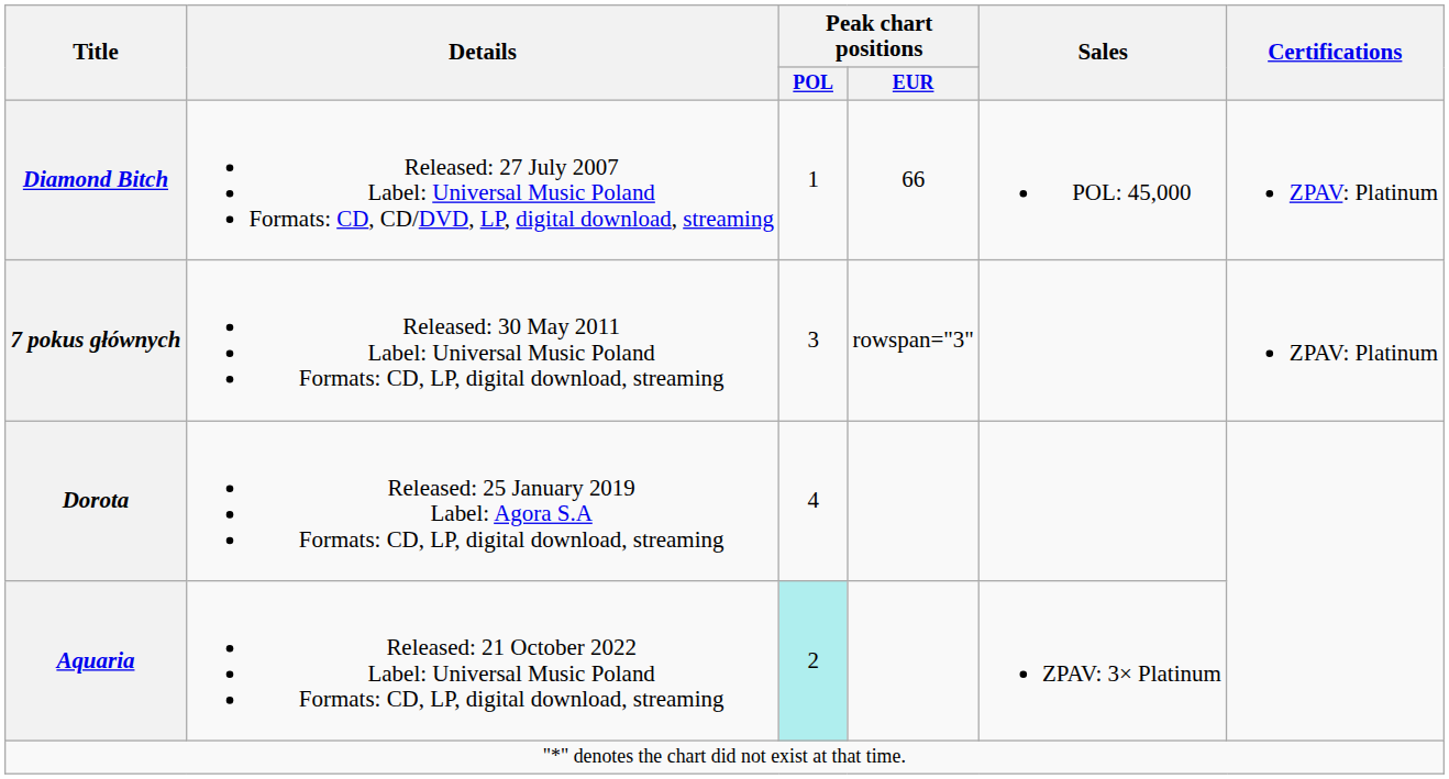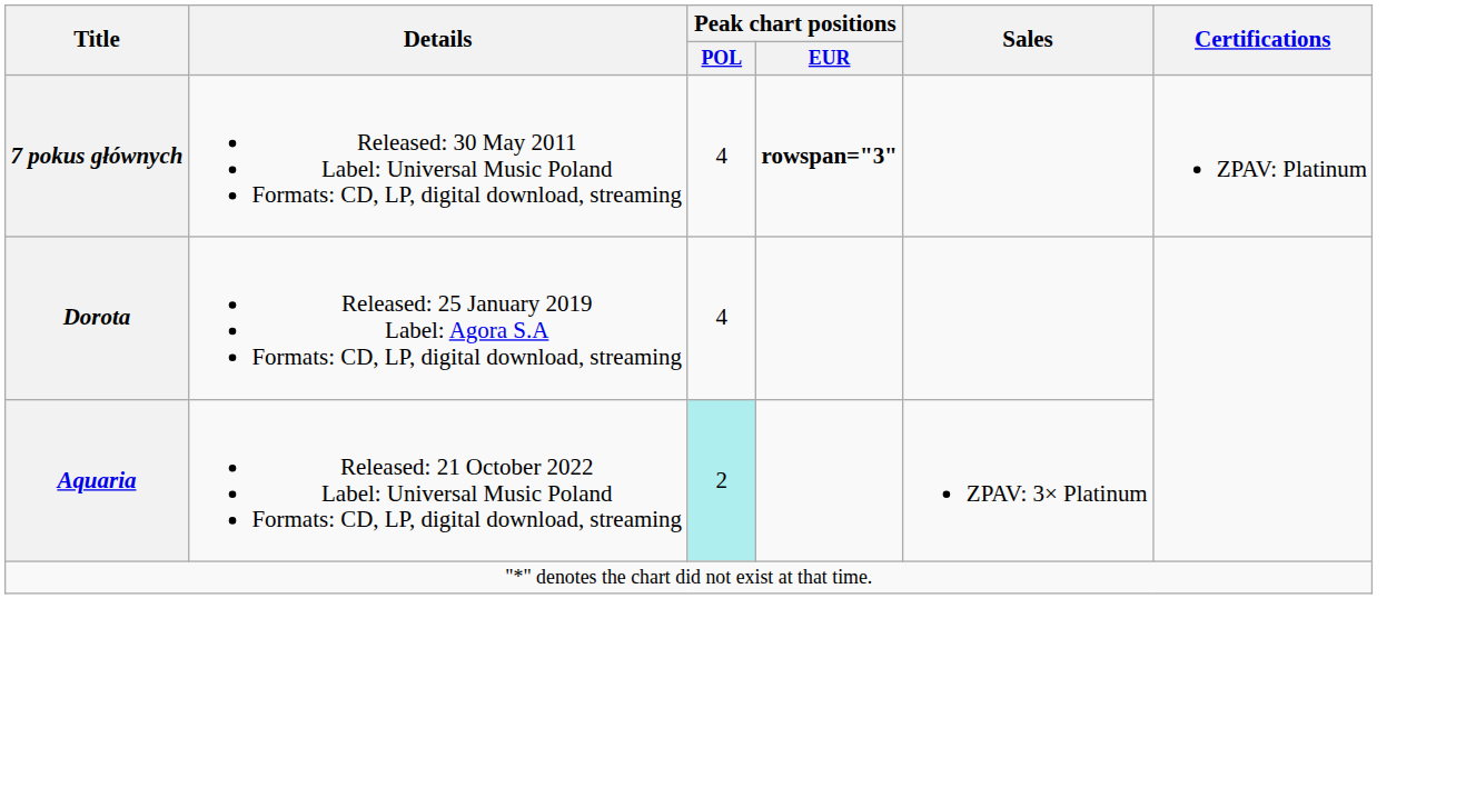- row: Diamond Bitch | Released: 27 July 2007 Label: Universal Music Poland Formats: CD, CD/DVD, LP, digital download, streaming | 1 | 66 | POL: 45,000 | ZPAV: Platinum
7 pokus głównych | Peak chart positions / POL: 3 -> 4
7 pokus głównych | Peak chart positions / EUR: normal -> bold
